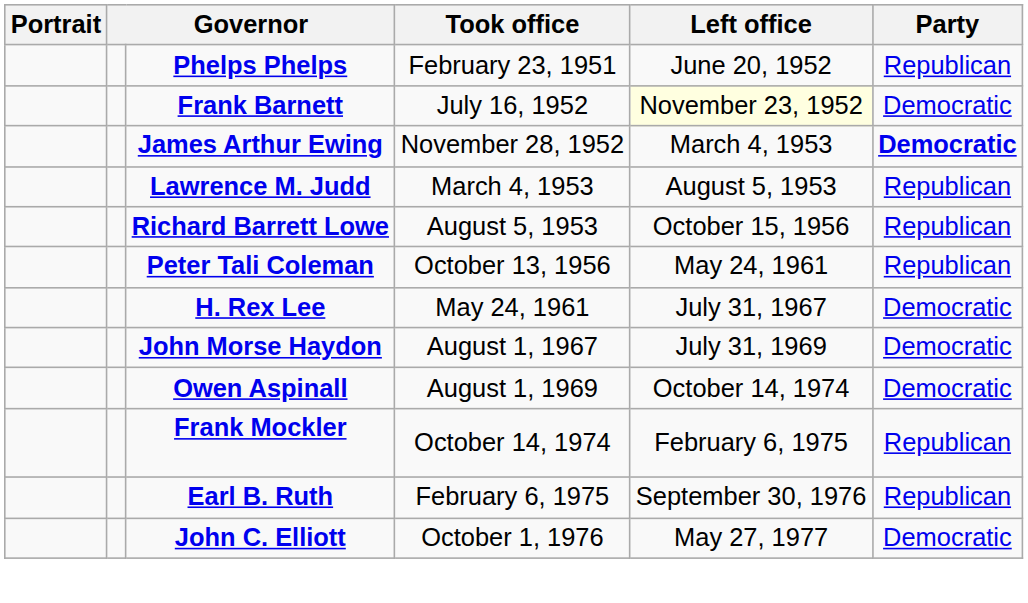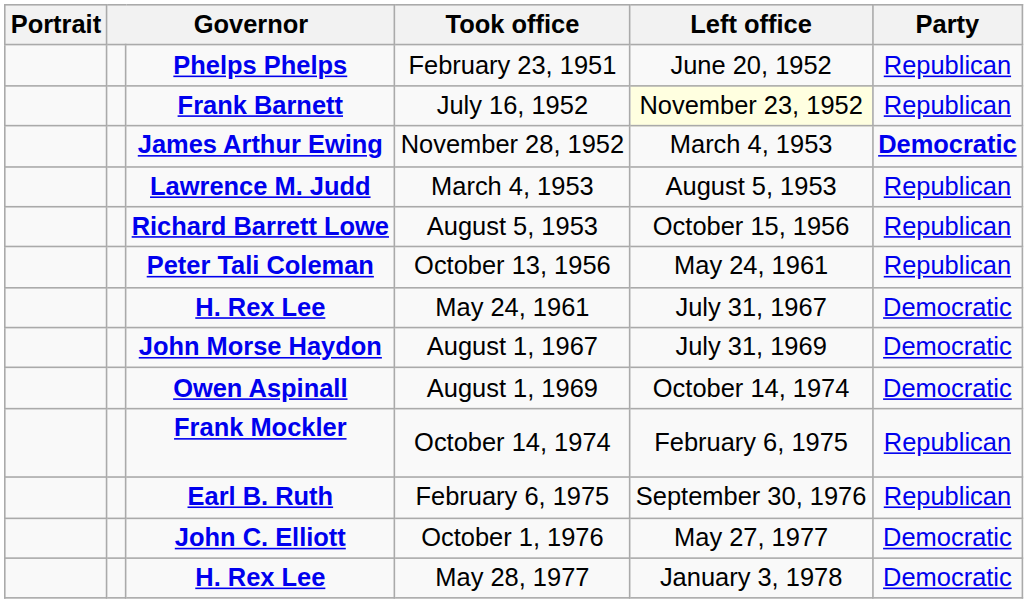July 16, 1952 | Party: Democratic -> Republican
+ row: H. Rex Lee | May 28, 1977 | January 3, 1978 | Democratic
